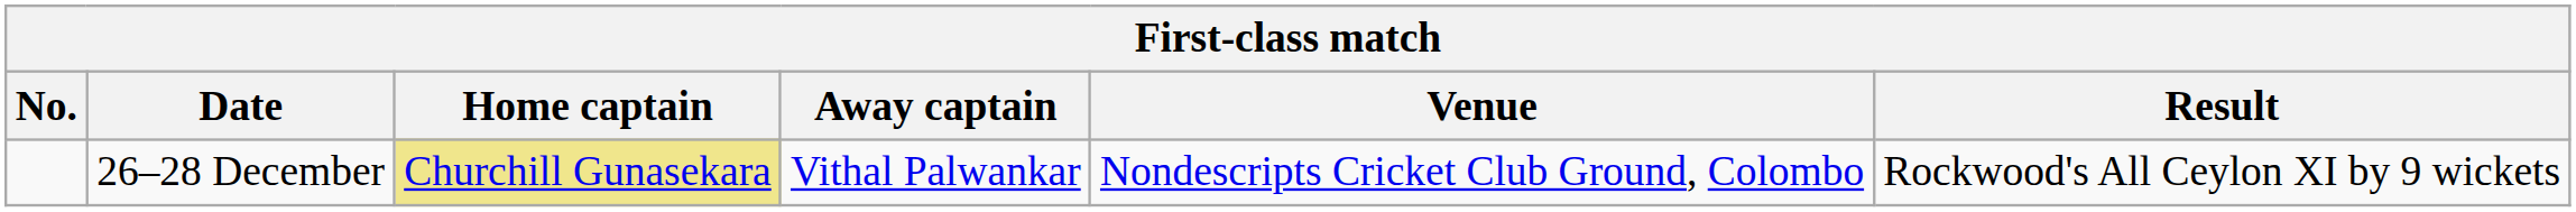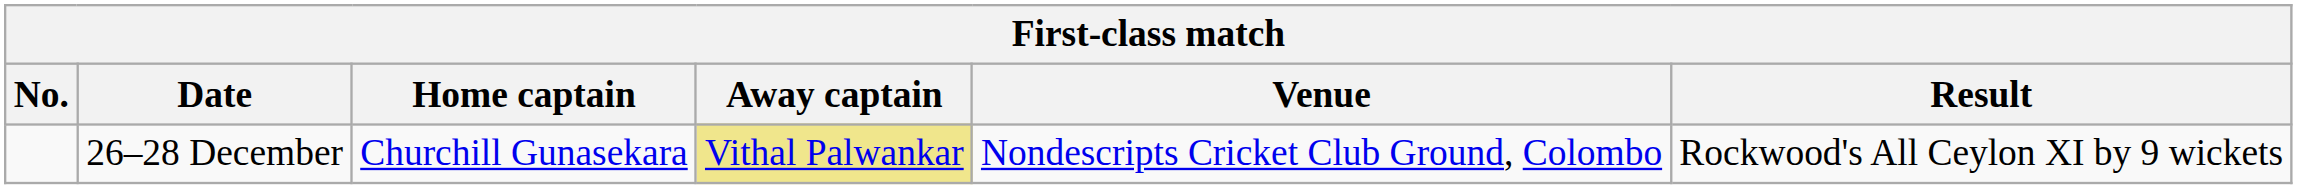26–28 December | Home captain: khaki background -> no background
26–28 December | Away captain: no background -> khaki background
